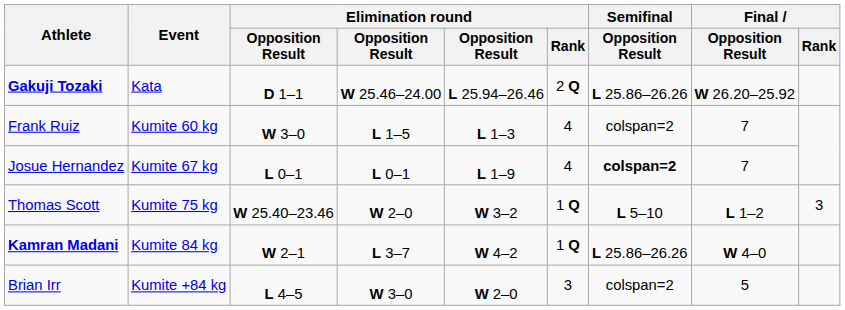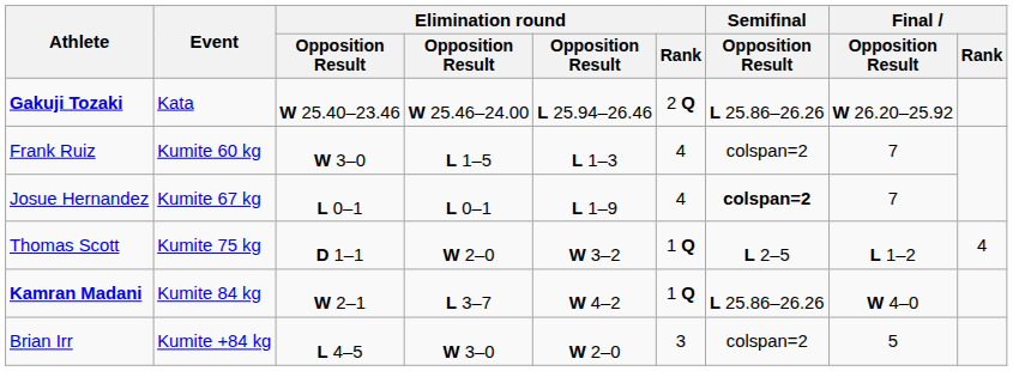Gakuji Tozaki | column 3: D 1–1 -> W 25.40–23.46
Thomas Scott | column 3: W 25.40–23.46 -> D 1–1
Thomas Scott | Semifinal / Opposition Result: L 5–10 -> L 2–5
Thomas Scott | Final / Rank: 3 -> 4
